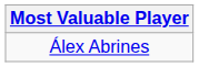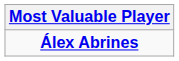row 2 | column 1: normal -> bold
